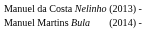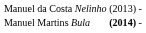Manuel Martins Bula | column 2: normal -> bold
